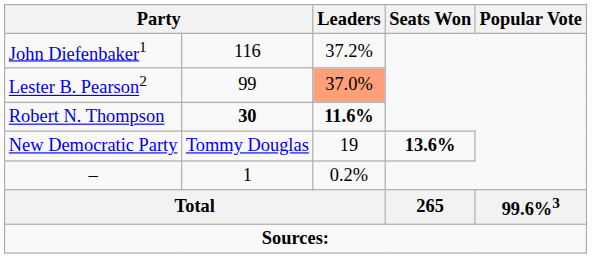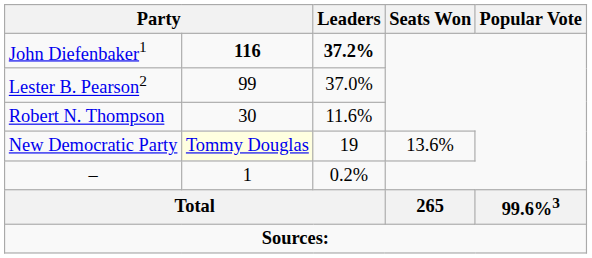John Diefenbaker1 | column 2: normal -> bold
John Diefenbaker1 | Leaders: normal -> bold
Lester B. Pearson2 | Leaders: lightsalmon background -> no background
Robert N. Thompson | column 2: bold -> normal
Robert N. Thompson | Leaders: bold -> normal
New Democratic Party | column 2: no background -> lightyellow background
New Democratic Party | Seats Won: bold -> normal
